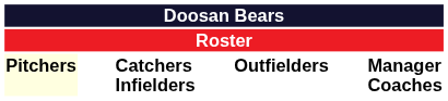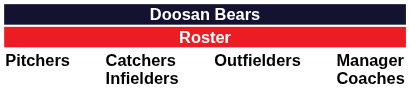Pitchers | column 1: lightyellow background -> no background
